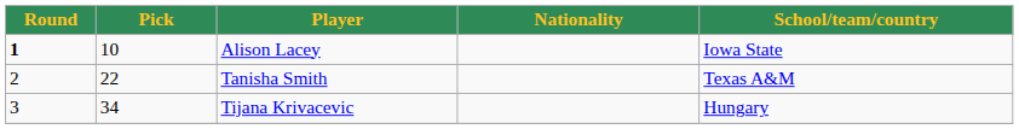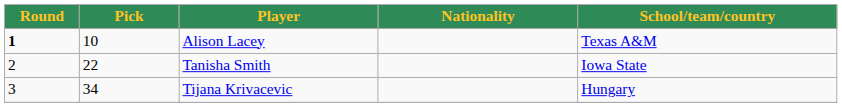Alison Lacey | School/team/country: Iowa State -> Texas A&M
Tanisha Smith | School/team/country: Texas A&M -> Iowa State
